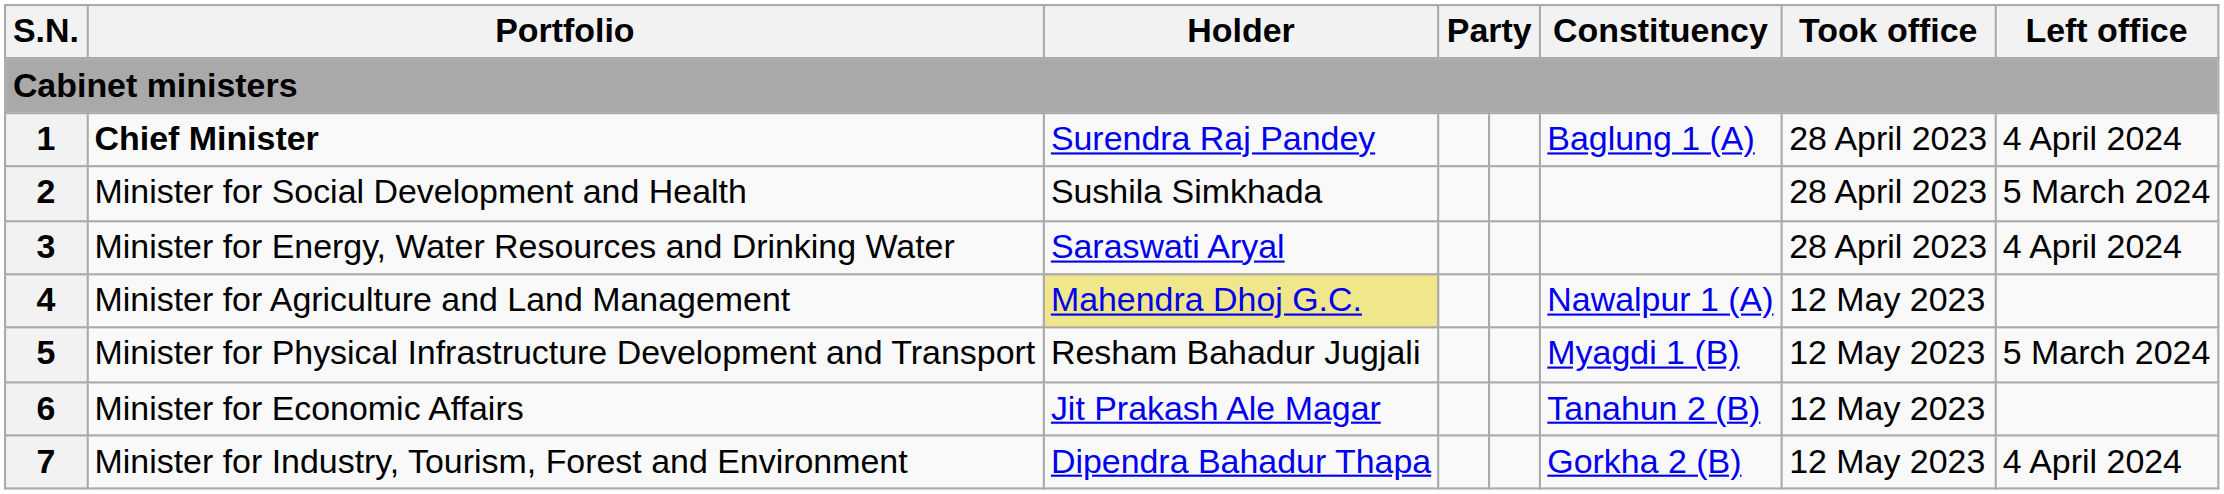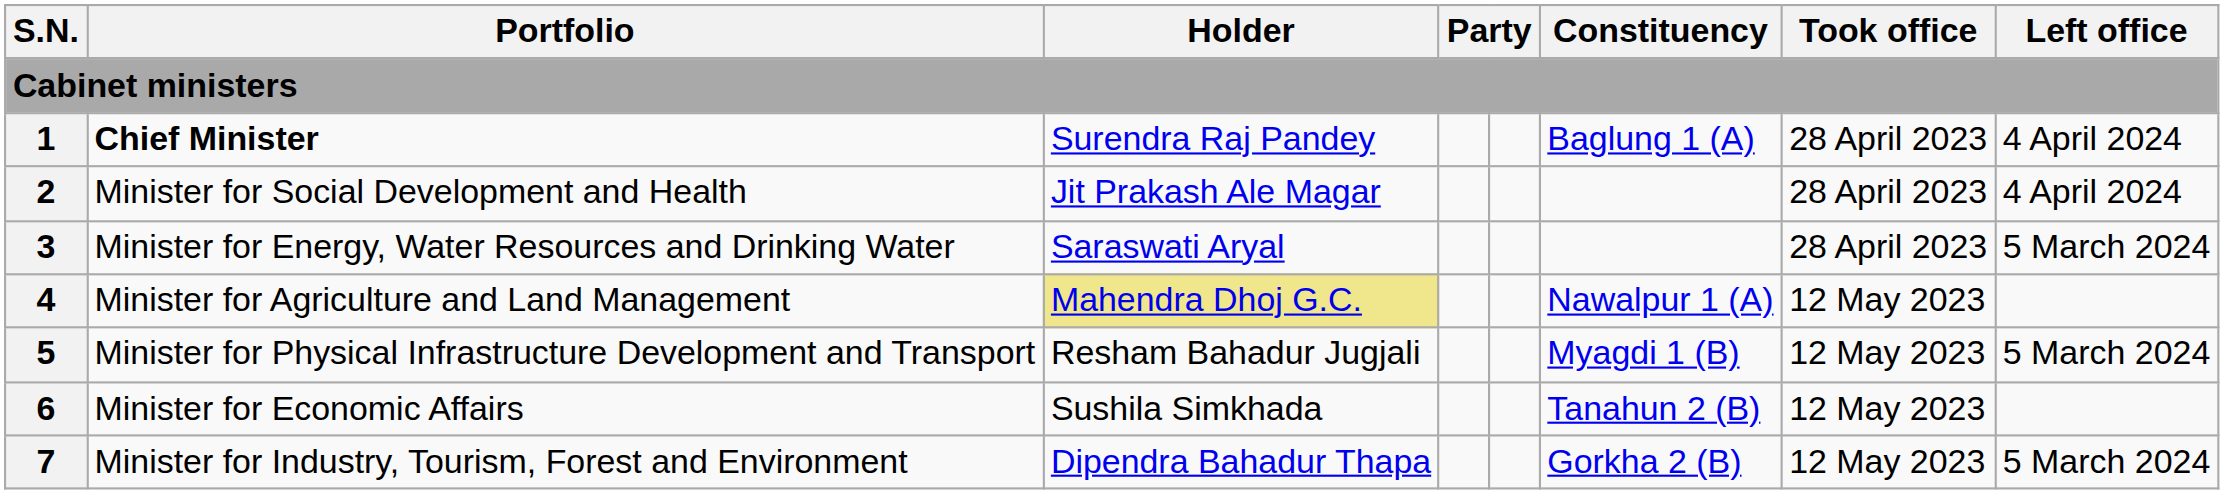Minister for Social Development and Health | Holder: Sushila Simkhada -> Jit Prakash Ale Magar
Minister for Social Development and Health | Left office: 5 March 2024 -> 4 April 2024
Minister for Energy, Water Resources and Drinking Water | Left office: 4 April 2024 -> 5 March 2024
Minister for Economic Affairs | Holder: Jit Prakash Ale Magar -> Sushila Simkhada
Minister for Industry, Tourism, Forest and Environment | Left office: 4 April 2024 -> 5 March 2024
